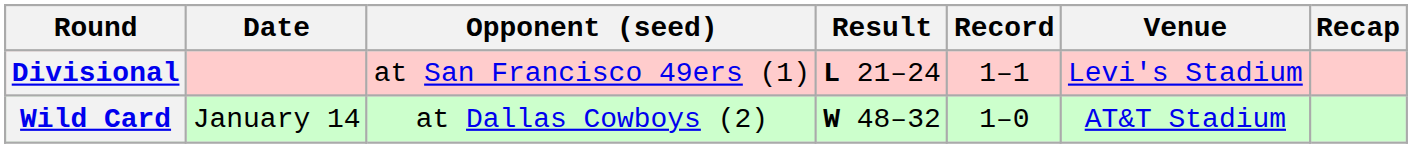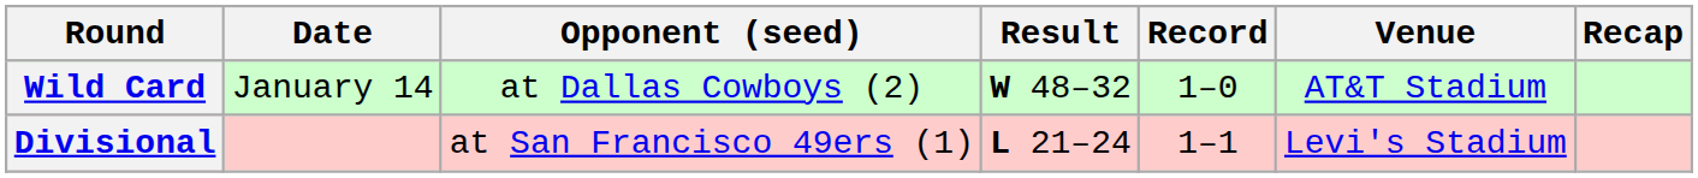rows swapped: Wild Card <-> Divisional
